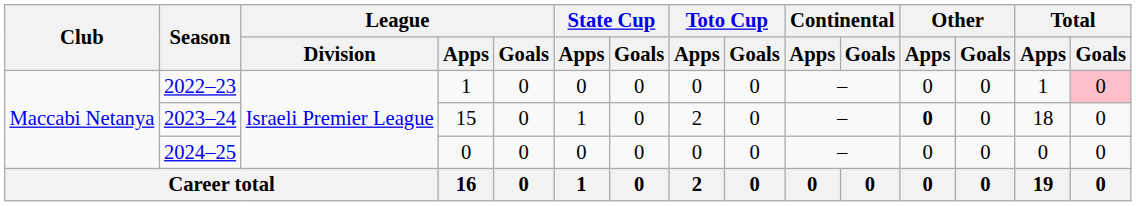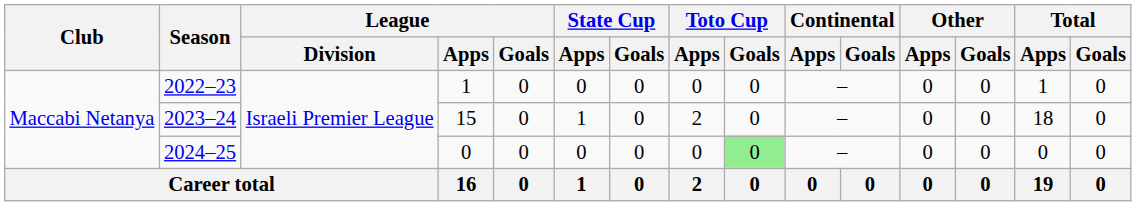2022–23 | Total / Goals: pink background -> no background
2023–24 | Other / Apps: bold -> normal
2024–25 | Toto Cup / Goals: no background -> lightgreen background
